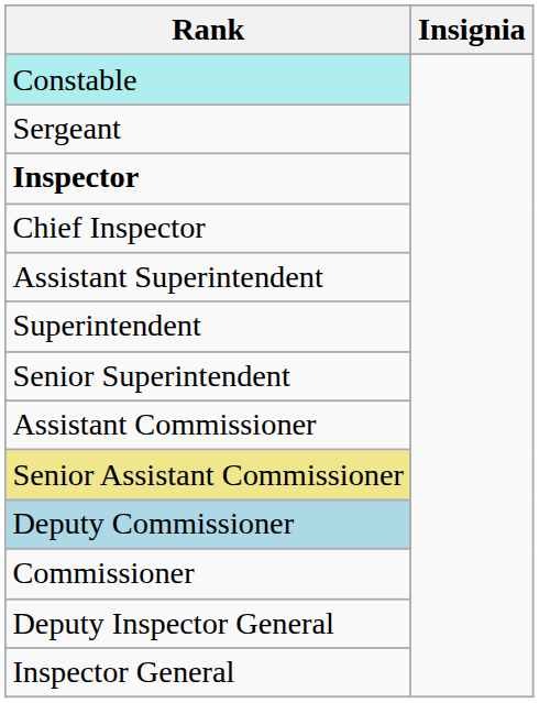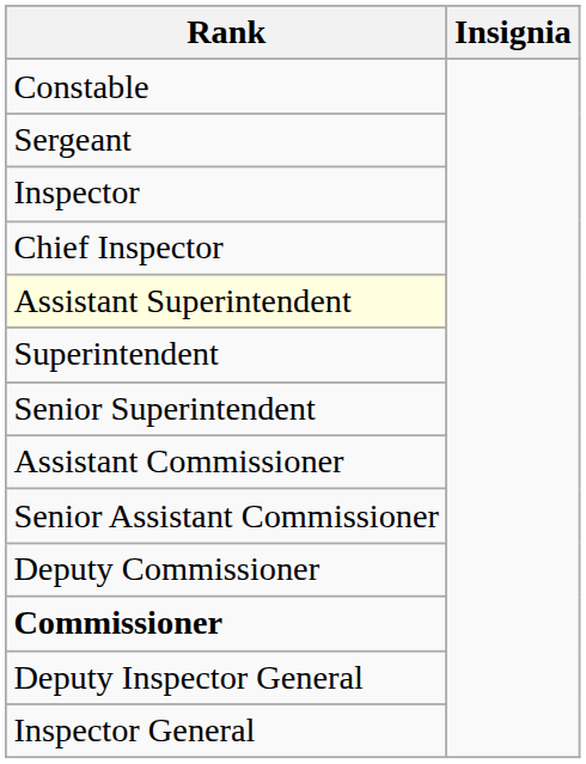Constable | Rank: paleturquoise background -> no background
Inspector | Rank: bold -> normal
Assistant Superintendent | Rank: no background -> lightyellow background
Senior Assistant Commissioner | Rank: khaki background -> no background
Deputy Commissioner | Rank: lightblue background -> no background
Commissioner | Rank: normal -> bold
